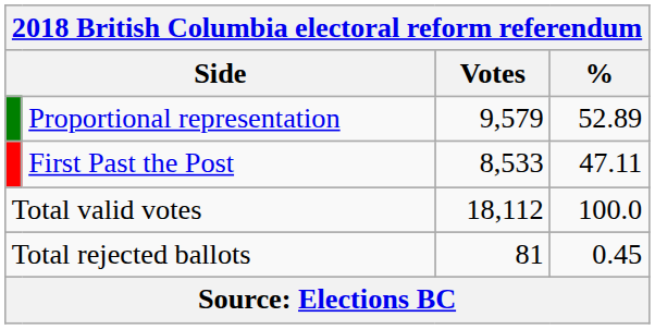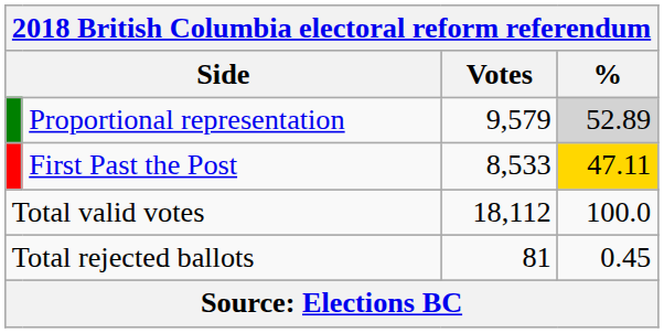Proportional representation | %: no background -> lightgrey background
First Past the Post | %: no background -> gold background
